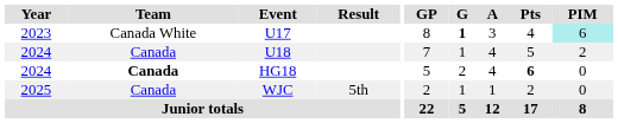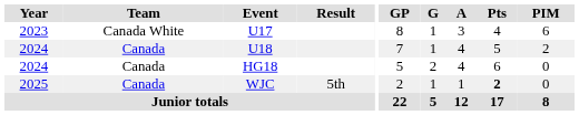U17 | G: bold -> normal
U17 | PIM: paleturquoise background -> no background
HG18 | Team: bold -> normal
HG18 | Pts: bold -> normal
WJC | Pts: normal -> bold
